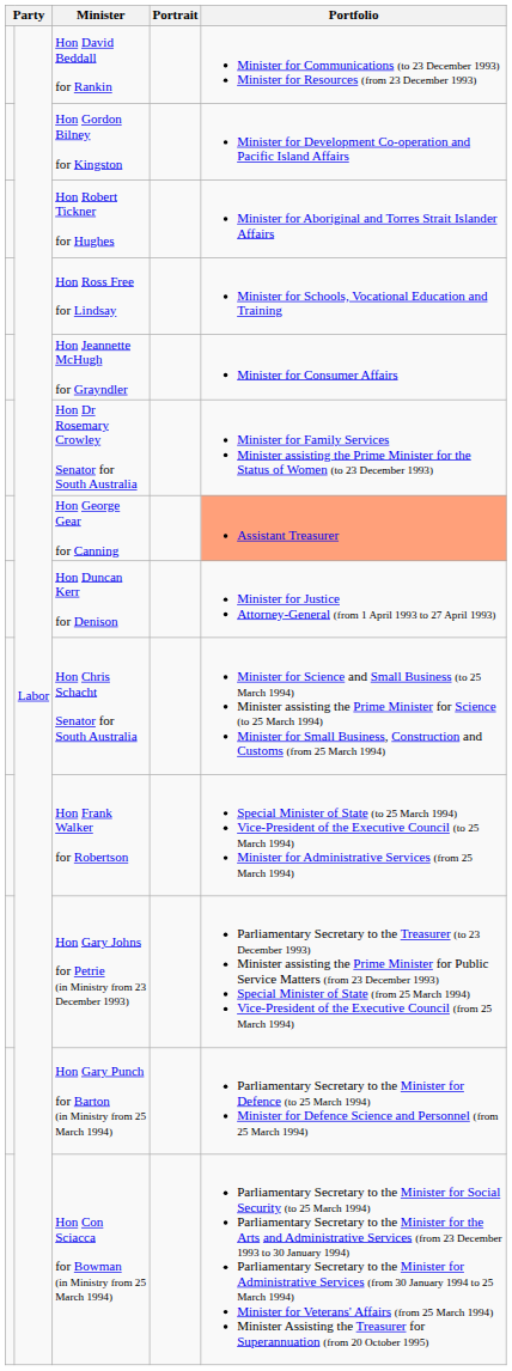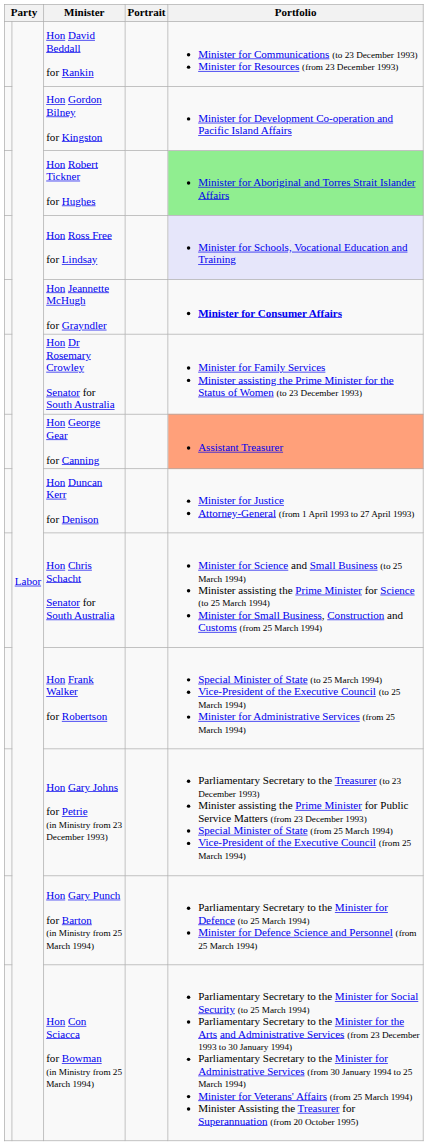Hon Robert Tickner for Hughes | Portfolio: no background -> lightgreen background
Hon Ross Free for Lindsay | Portfolio: no background -> lavender background
Hon Jeannette McHugh for Grayndler | Portfolio: normal -> bold
